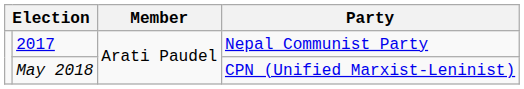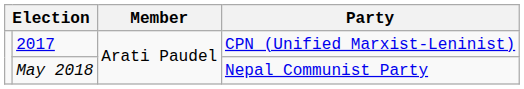2017 | Party: Nepal Communist Party -> CPN (Unified Marxist-Leninist)
May 2018 | Party: CPN (Unified Marxist-Leninist) -> Nepal Communist Party
